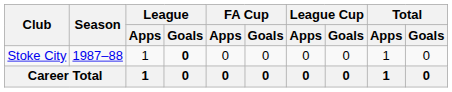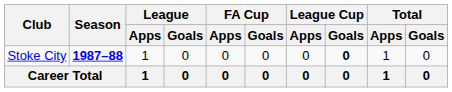Stoke City | Season: normal -> bold
Stoke City | League / Goals: bold -> normal
Stoke City | League Cup / Goals: normal -> bold
